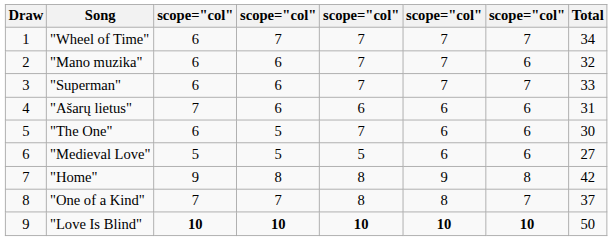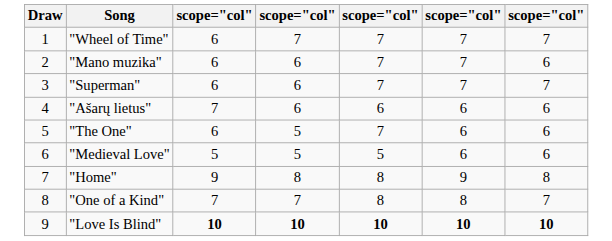- column: Total | 34 | 32 | 33 | 31 | 30 | 27 | 42 | 37 | 50
